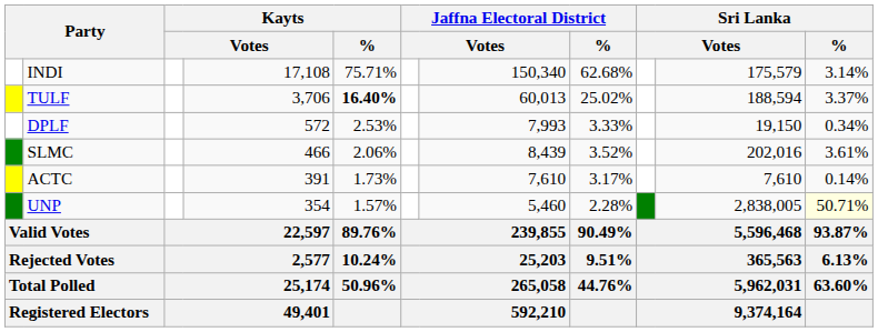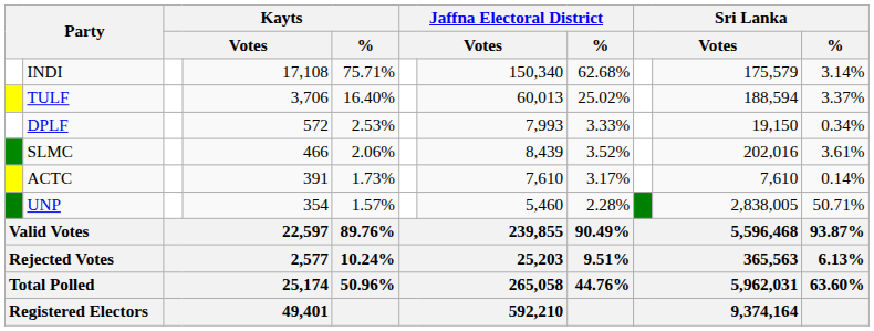TULF | Kayts / %: bold -> normal
UNP | Sri Lanka / %: lightyellow background -> no background
